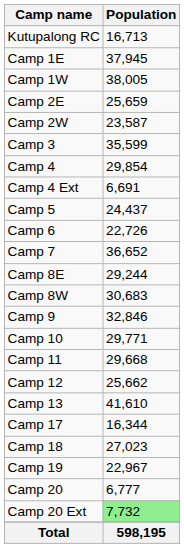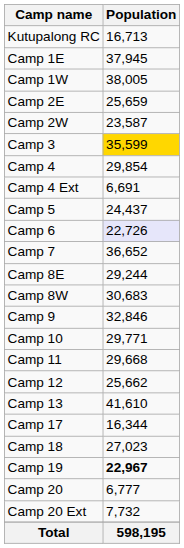Camp 3 | Population: no background -> gold background
Camp 6 | Population: no background -> lavender background
Camp 19 | Population: normal -> bold
Camp 20 Ext | Population: lightgreen background -> no background
